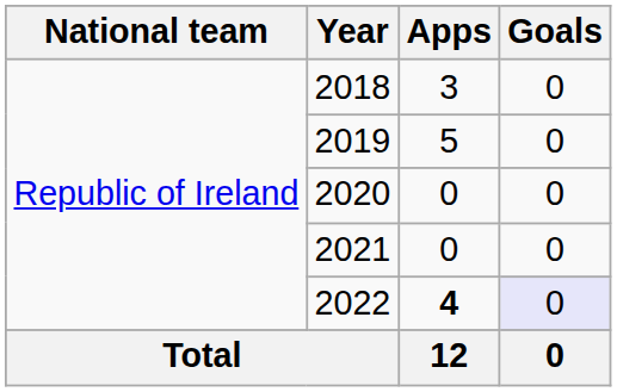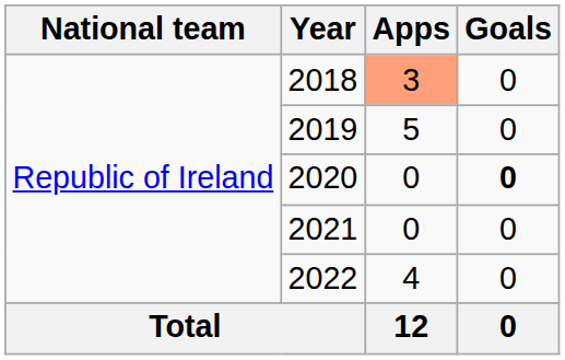2018 | Apps: no background -> lightsalmon background
2020 | Goals: normal -> bold
2022 | Apps: bold -> normal
2022 | Goals: lavender background -> no background
